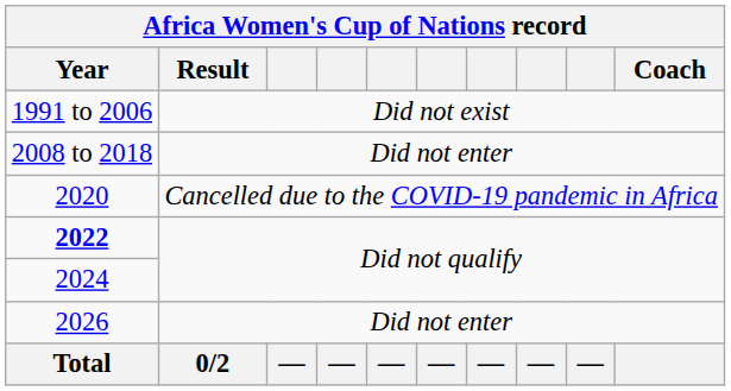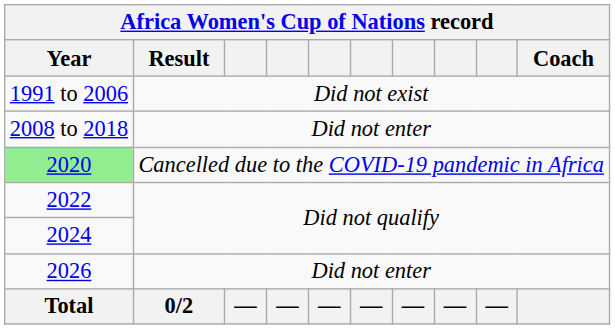2020 | Year: no background -> lightgreen background
2022 | Year: bold -> normal
